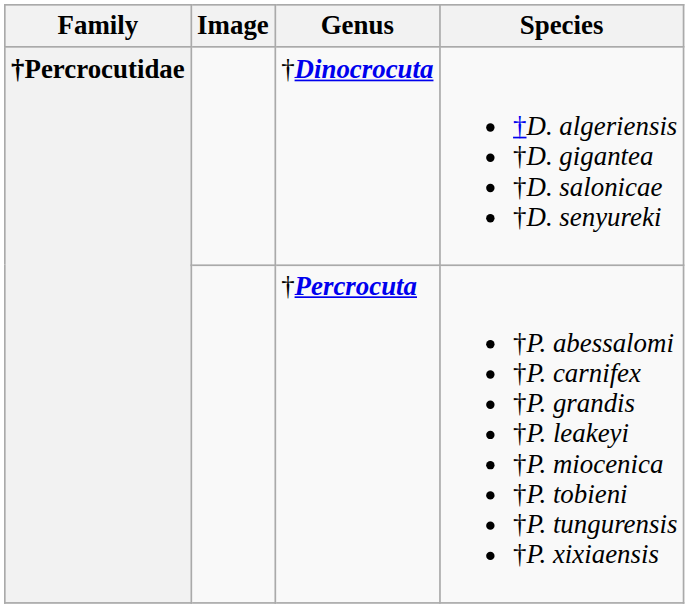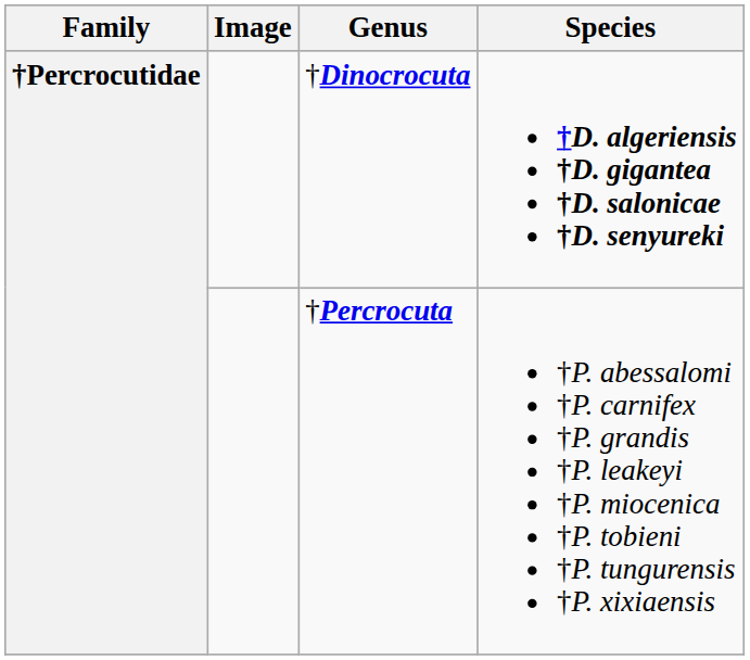†Dinocrocuta | Species: normal -> bold
